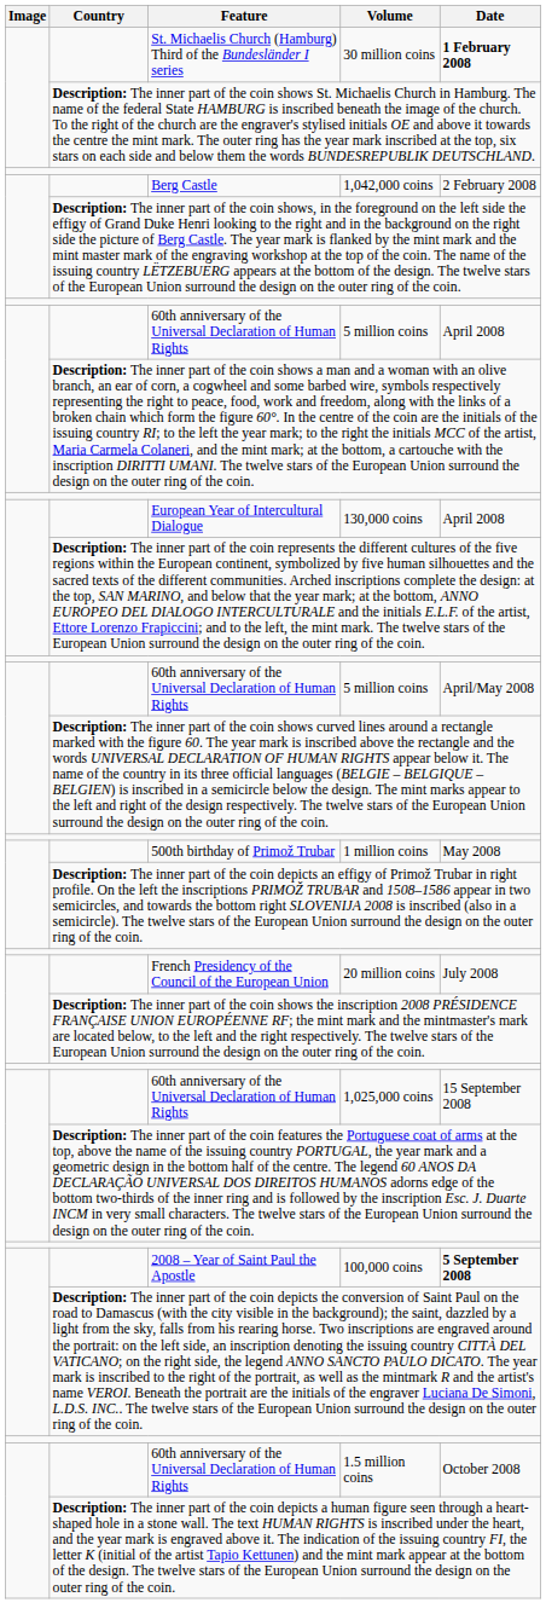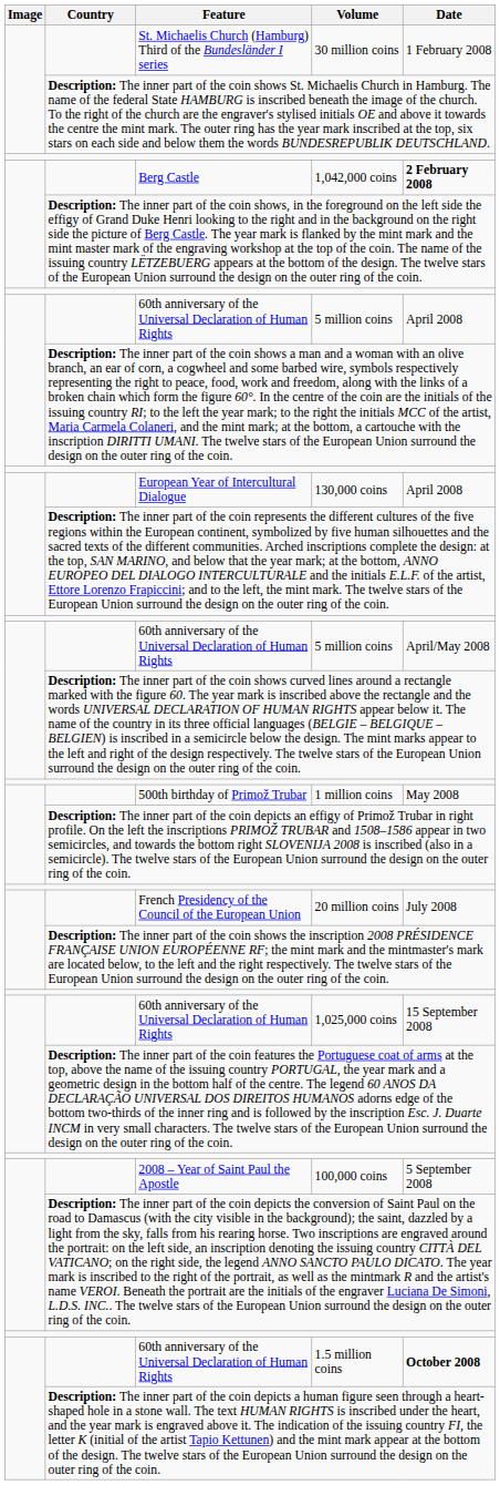30 million coins | Date: bold -> normal
1,042,000 coins | Date: normal -> bold
100,000 coins | Date: bold -> normal
1.5 million coins | Date: normal -> bold
